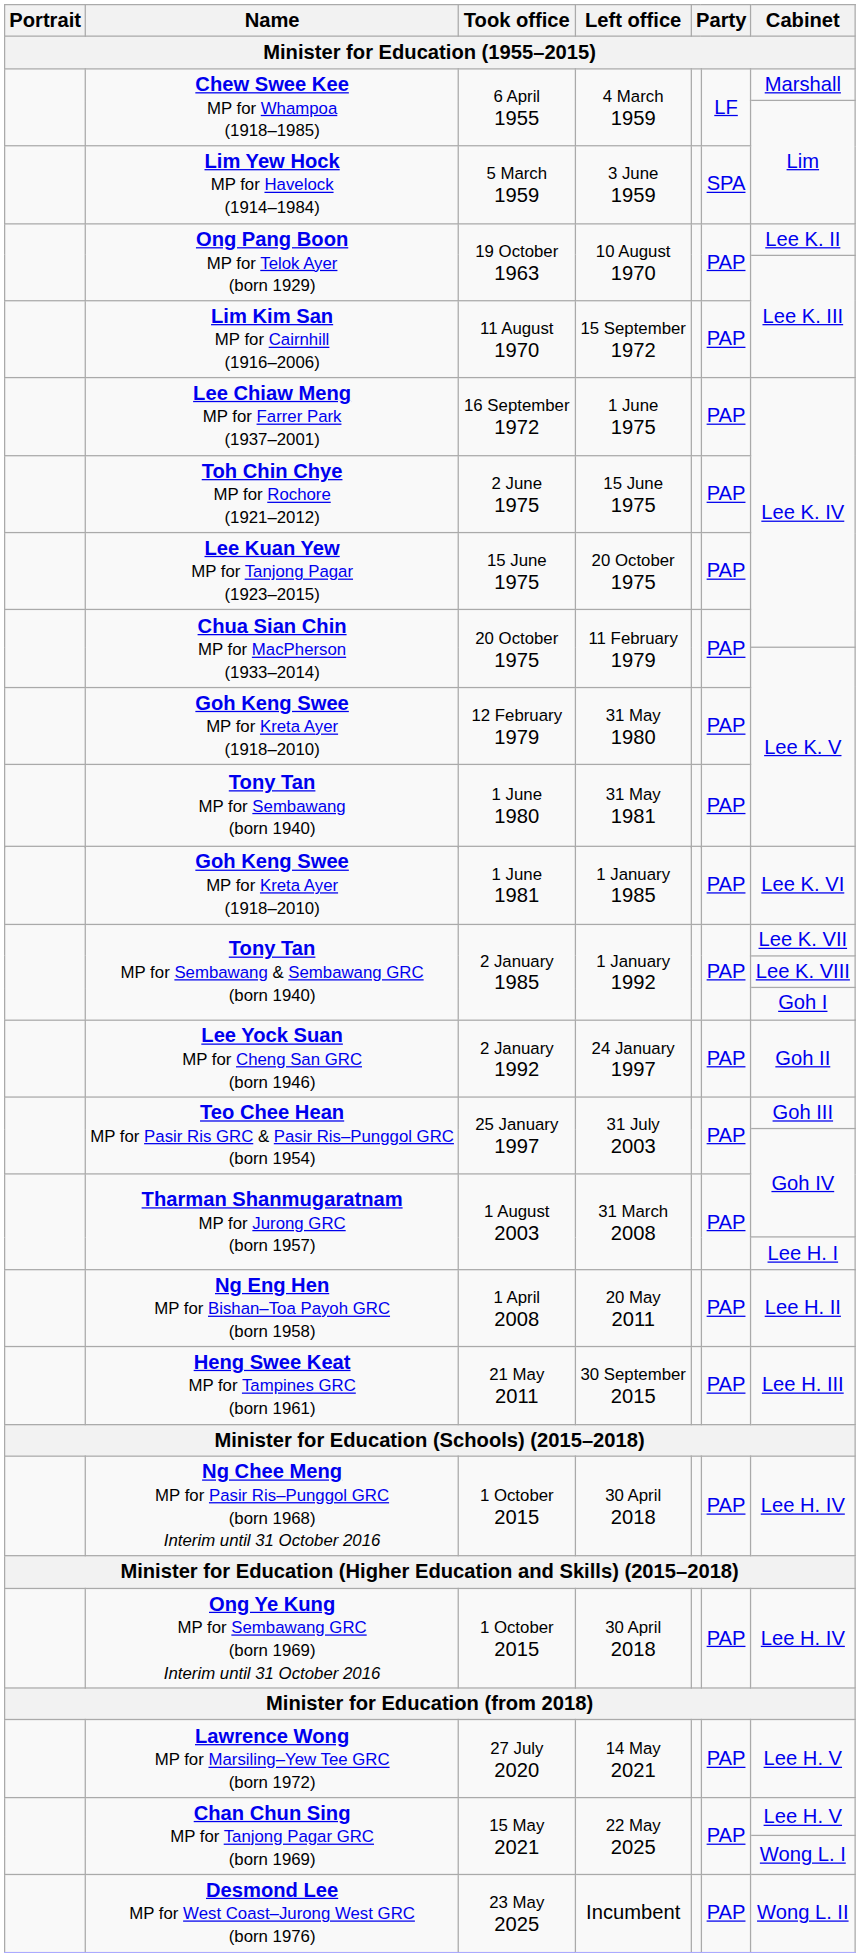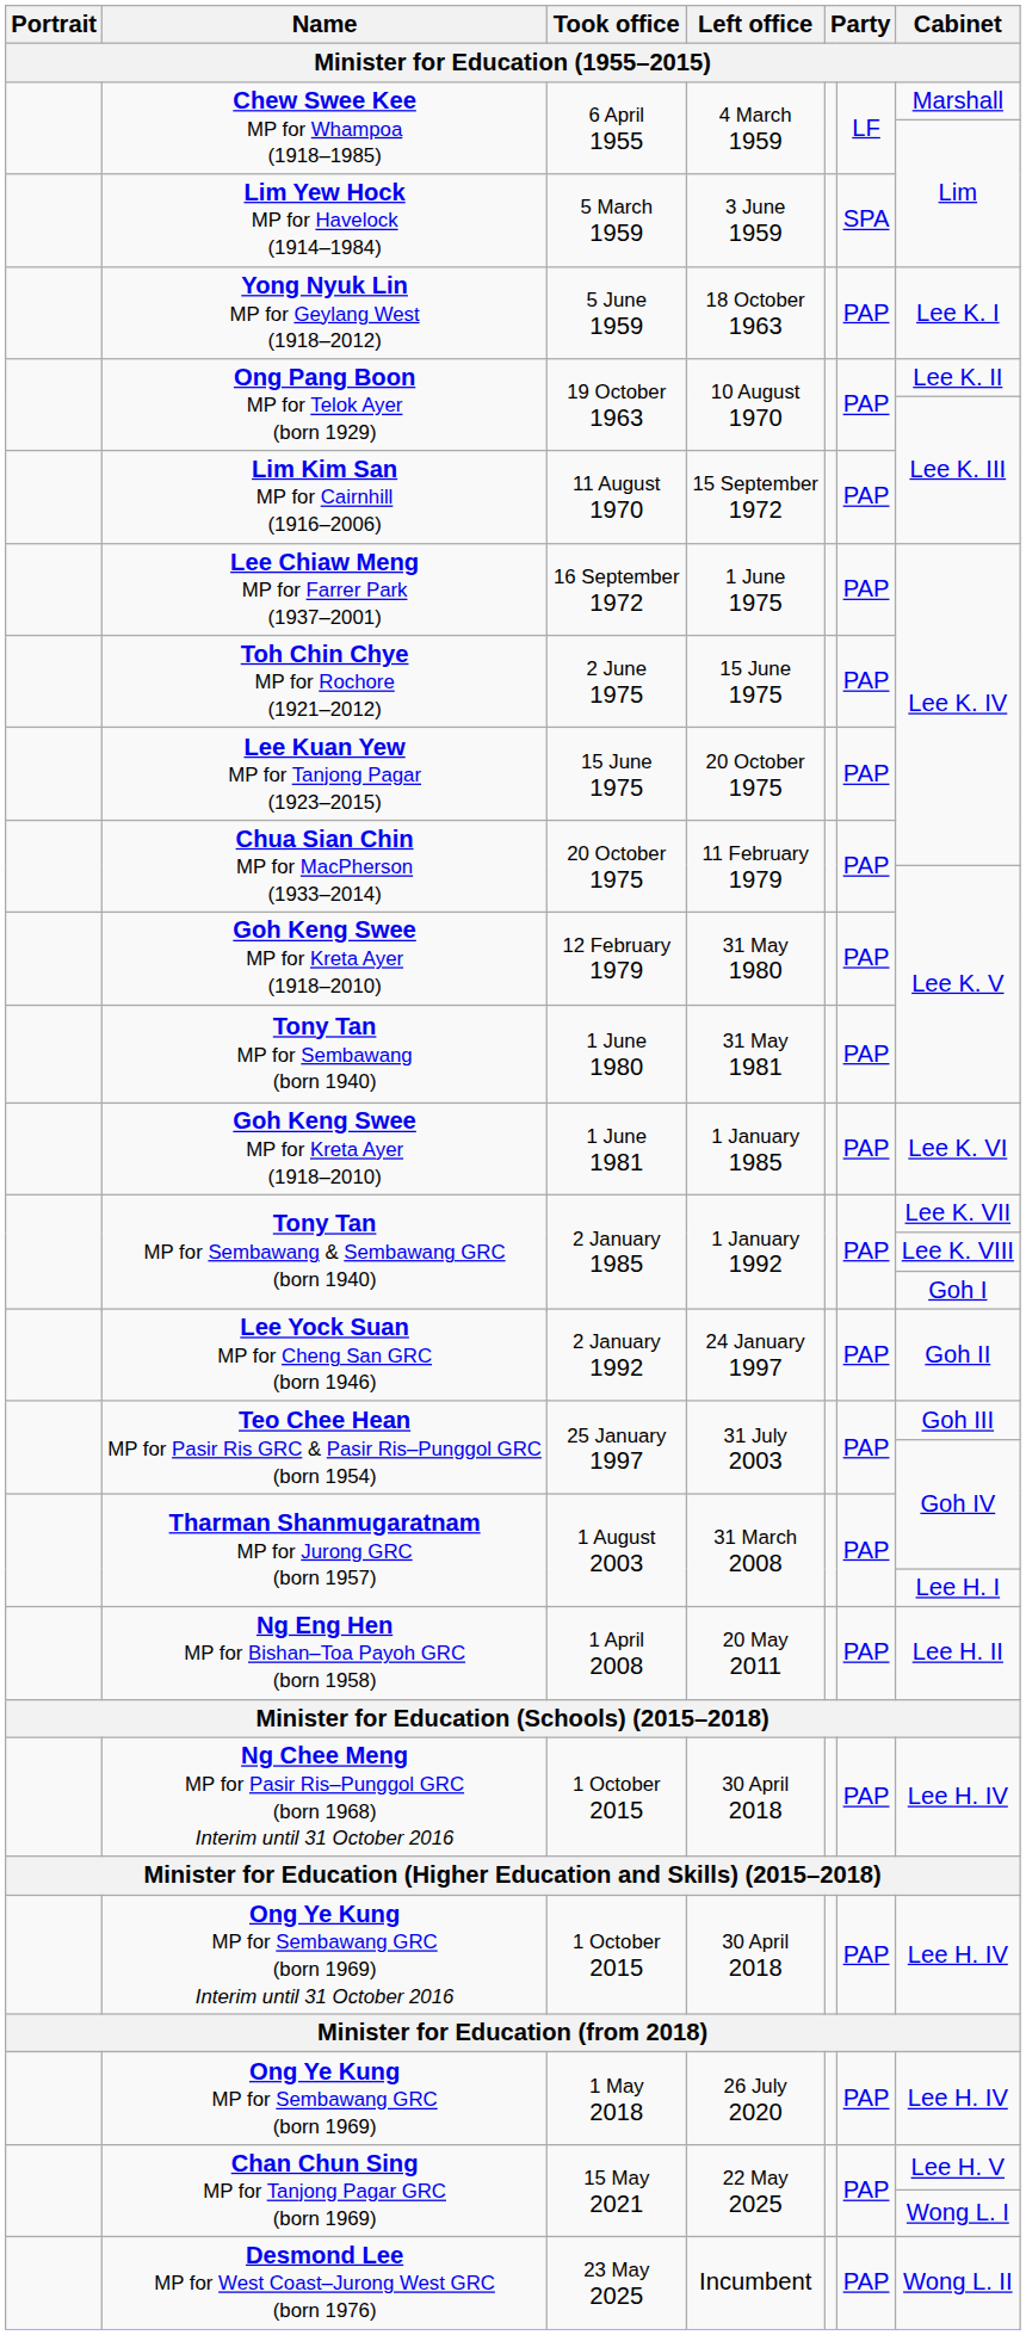+ row: Yong Nyuk Lin MP for Geylang West (1918–2012) | 5 June 1959 | 18 October 1963 | PAP | Lee K. I
- row: Heng Swee Keat MP for Tampines GRC (born 1961) | 21 May 2011 | 30 September 2015 | PAP | Lee H. III
+ row: Ong Ye Kung MP for Sembawang GRC (born 1969) | 1 May 2018 | 26 July 2020 | PAP | Lee H. IV
- row: Lawrence Wong MP for Marsiling–Yew Tee GRC (born 1972) | 27 July 2020 | 14 May 2021 | PAP | Lee H. V
